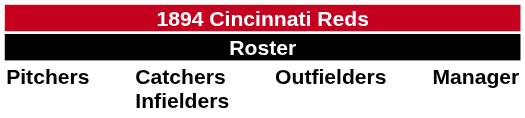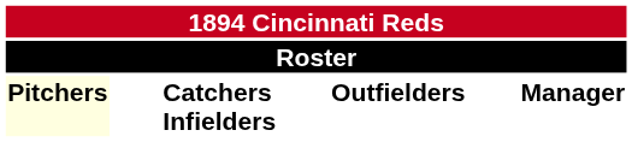Pitchers | column 1: no background -> lightyellow background
